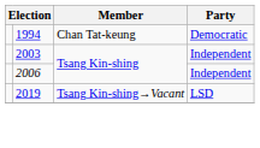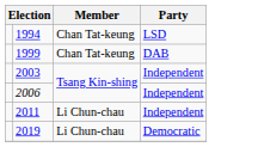1994 | Party: Democratic -> LSD
+ row: 1999 | Chan Tat-keung | DAB
+ row: 2011 | Li Chun-chau | Independent
2019 | Member: Tsang Kin-shing→Vacant -> Li Chun-chau
2019 | Party: LSD -> Democratic
